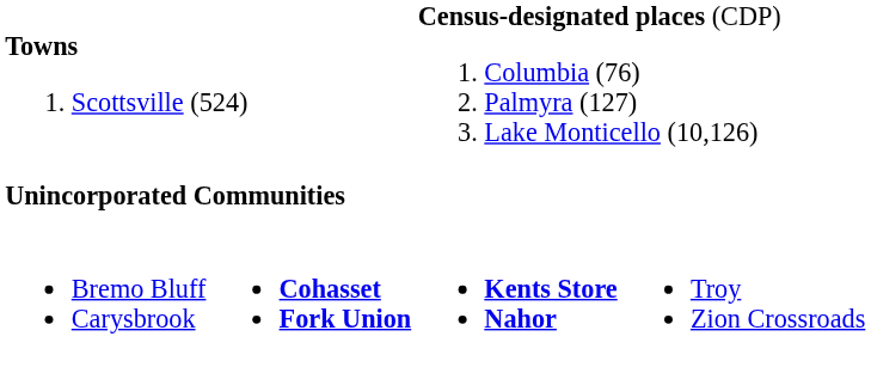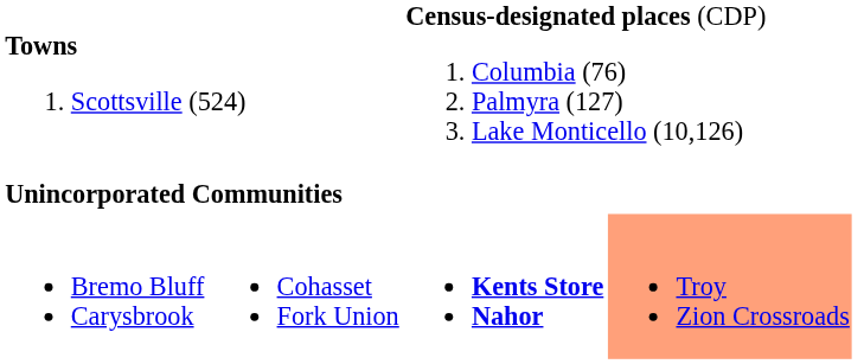Bremo Bluff Carysbrook | column 2: bold -> normal
Bremo Bluff Carysbrook | column 4: no background -> lightsalmon background
